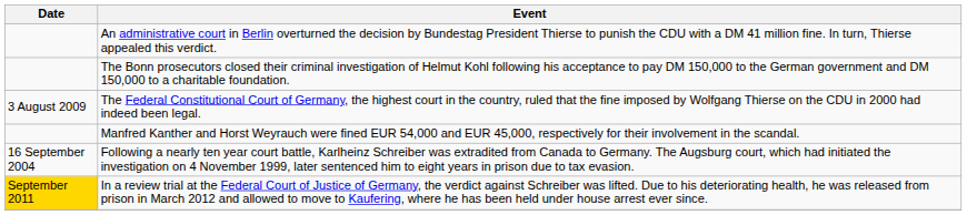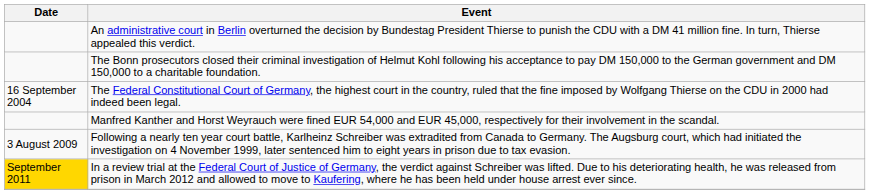row 4 | Date: 3 August 2009 -> 16 September 2004
row 6 | Date: 16 September 2004 -> 3 August 2009
